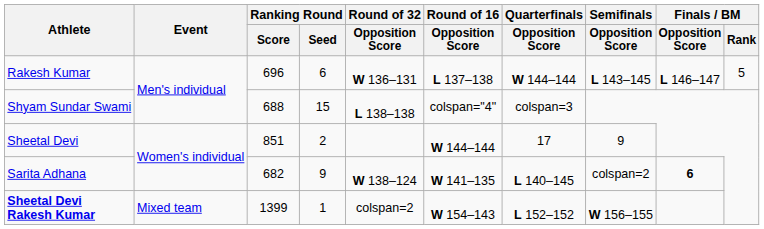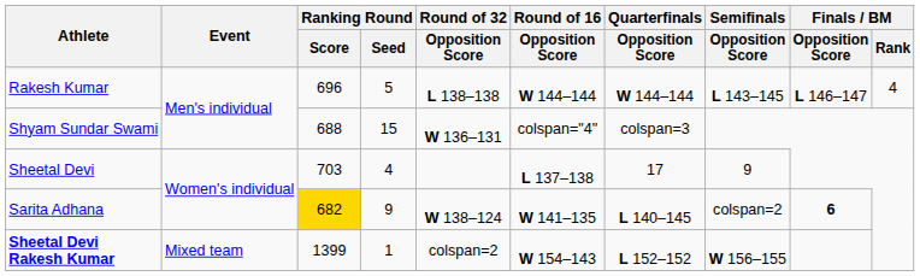Rakesh Kumar | Ranking Round / Seed: 6 -> 5
Rakesh Kumar | Round of 32 / Opposition Score: W 136–131 -> L 138–138
Rakesh Kumar | Round of 16 / Opposition Score: L 137–138 -> W 144–144
Rakesh Kumar | Finals / BM / Rank: 5 -> 4
Shyam Sundar Swami | Round of 32 / Opposition Score: L 138–138 -> W 136–131
Sheetal Devi | Ranking Round / Score: 851 -> 703
Sheetal Devi | Ranking Round / Seed: 2 -> 4
Sheetal Devi | Round of 16 / Opposition Score: W 144–144 -> L 137–138
Sarita Adhana | Ranking Round / Score: no background -> gold background
